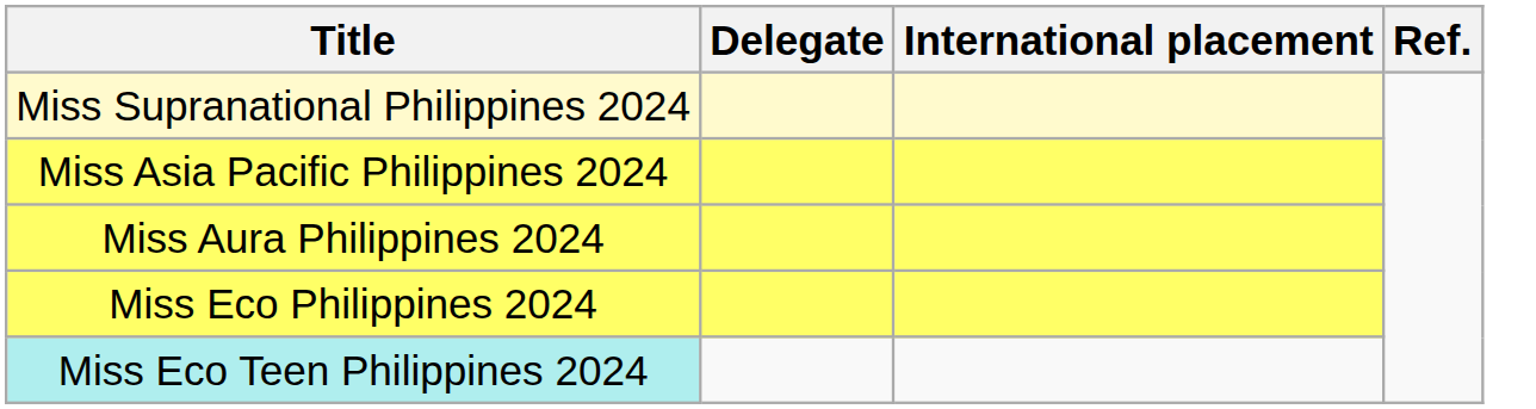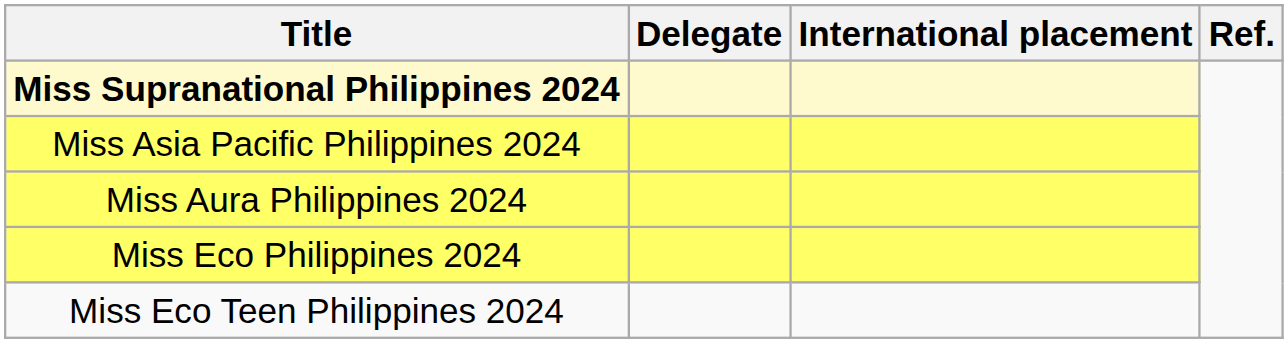Miss Supranational Philippines 2024 | Title: normal -> bold
Miss Eco Teen Philippines 2024 | Title: paleturquoise background -> no background
